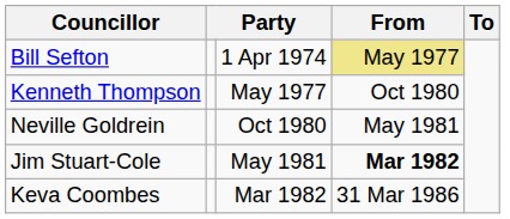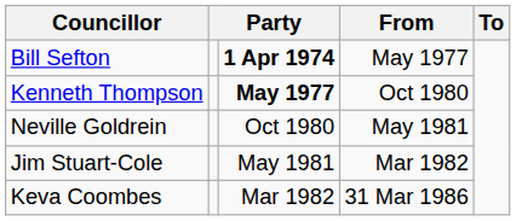Bill Sefton | column 3: normal -> bold
Bill Sefton | From: khaki background -> no background
Kenneth Thompson | column 3: normal -> bold
Jim Stuart-Cole | From: bold -> normal
